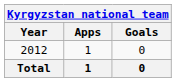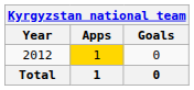2012 | Apps: no background -> gold background
